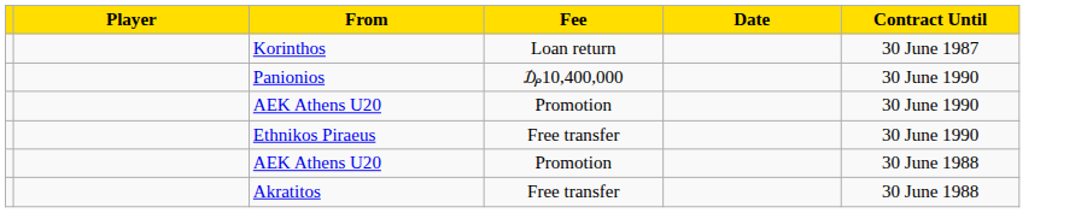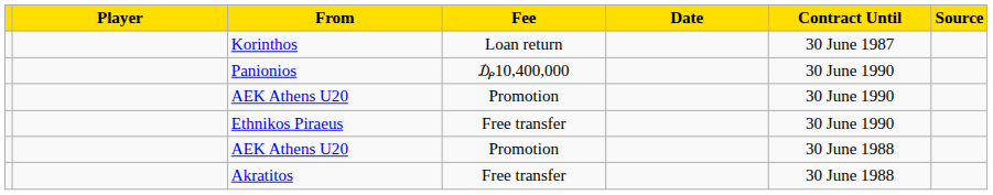+ column: Source
